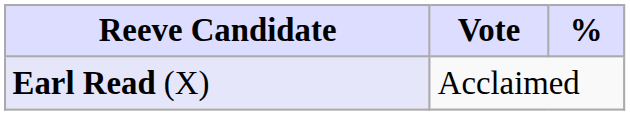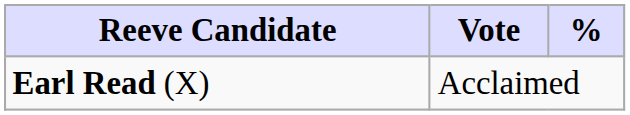Earl Read (X) | Reeve Candidate: lavender background -> no background
